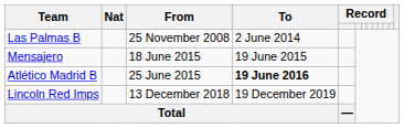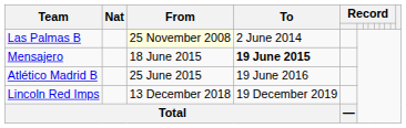Las Palmas B | From: no background -> lightyellow background
Mensajero | To: normal -> bold
Atlético Madrid B | To: bold -> normal
